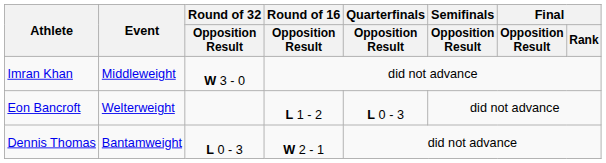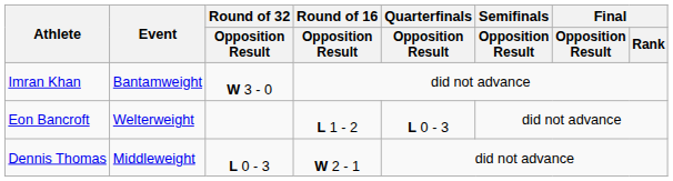Imran Khan | Event: Middleweight -> Bantamweight
Dennis Thomas | Event: Bantamweight -> Middleweight
